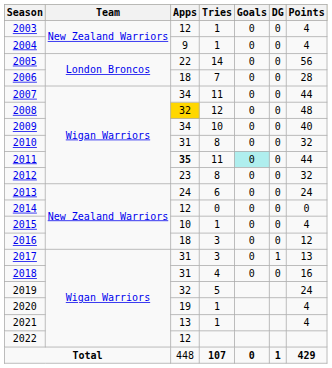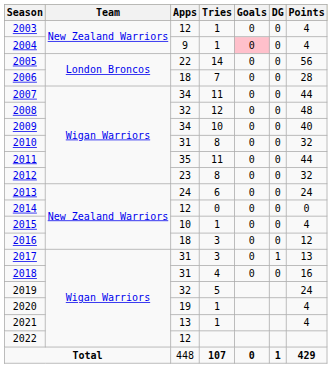2004 | Goals: no background -> pink background
2008 | Apps: gold background -> no background
2011 | Apps: bold -> normal
2011 | Goals: paleturquoise background -> no background
